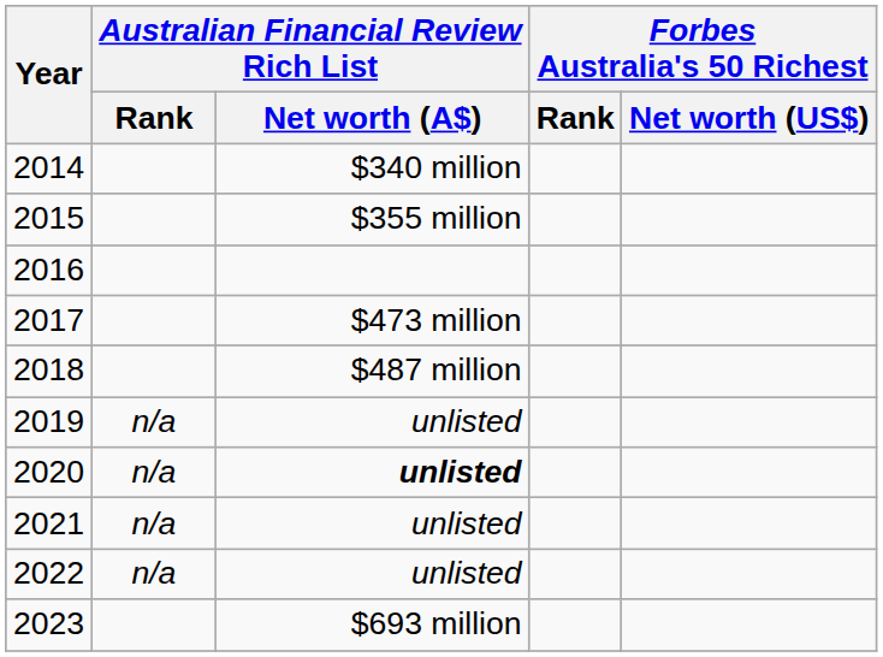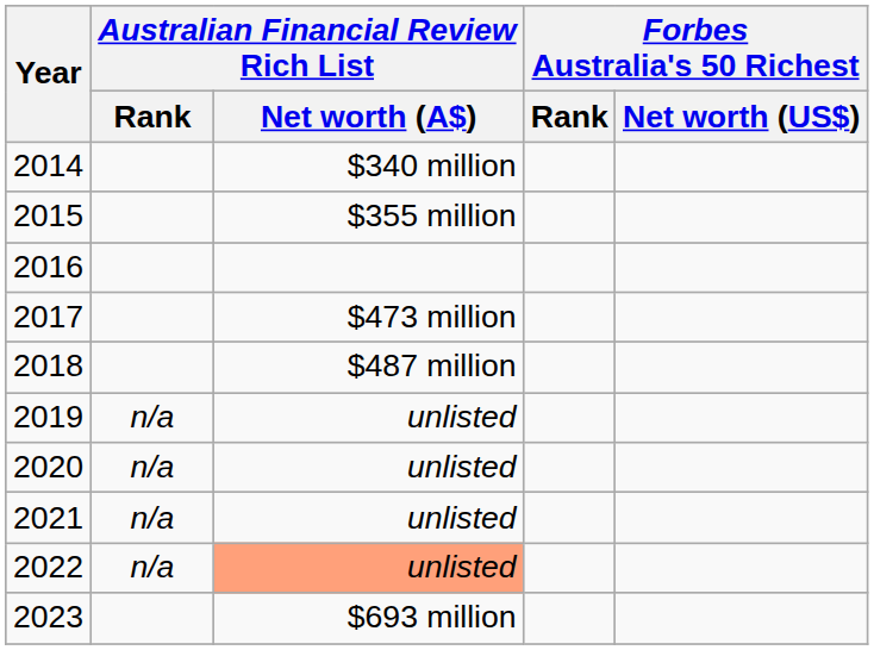2020 | Australian Financial Review Rich List / Net worth (A$): bold -> normal
2022 | Australian Financial Review Rich List / Net worth (A$): no background -> lightsalmon background
